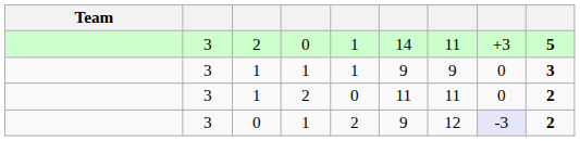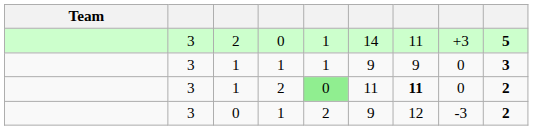row 4 | column 5: no background -> lightgreen background
row 4 | column 7: normal -> bold
row 5 | column 8: lavender background -> no background
